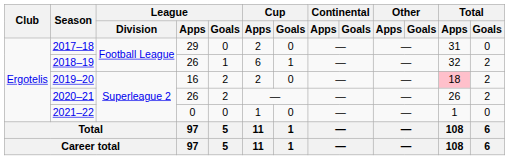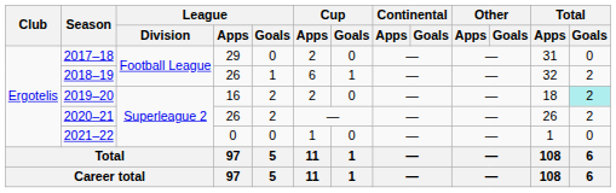2019–20 | Total / Apps: pink background -> no background
2019–20 | Total / Goals: no background -> paleturquoise background
